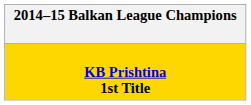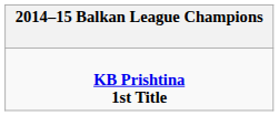row 2 | column 1: gold background -> no background
